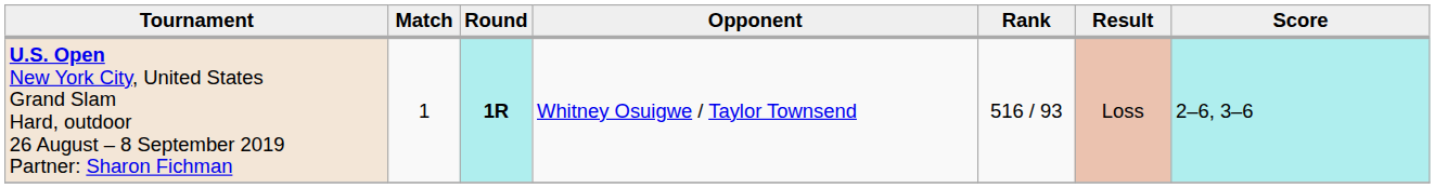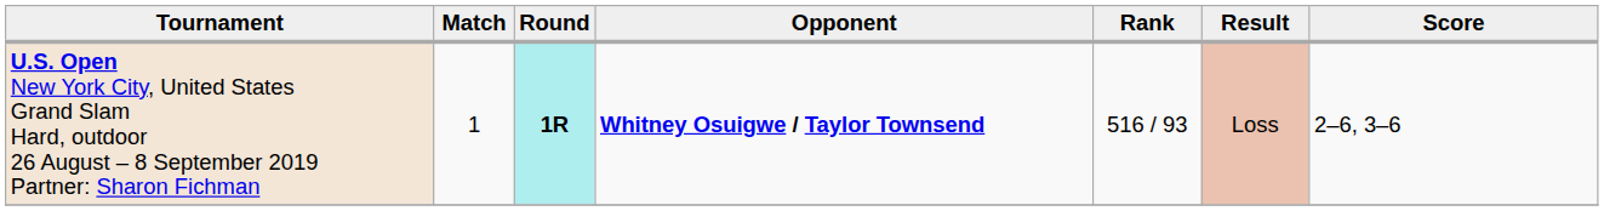row 2 | column 4: normal -> bold
row 2 | column 7: paleturquoise background -> no background
